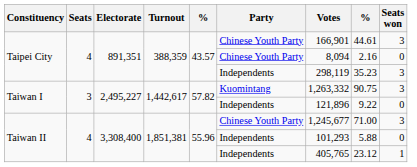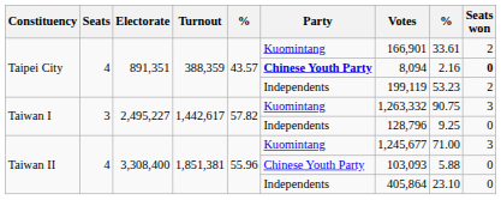row 2 | Party: Chinese Youth Party -> Kuomintang
row 2 | column 8: 44.61 -> 33.61
row 2 | Seats won: 3 -> 2
row 3 | Party: normal -> bold
row 3 | Seats won: normal -> bold
row 4 | Votes: 298,119 -> 199,119
row 4 | column 8: 35.23 -> 53.23
row 4 | Seats won: 3 -> 2
row 6 | Votes: 121,896 -> 128,796
row 6 | column 8: 9.22 -> 9.25
row 7 | Party: Chinese Youth Party -> Kuomintang
row 8 | Party: Independents -> Chinese Youth Party
row 8 | Votes: 101,293 -> 103,093
row 9 | Votes: 405,765 -> 405,864
row 9 | column 8: 23.12 -> 23.10
row 9 | Seats won: 1 -> 0
